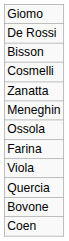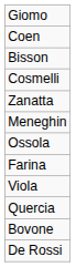row 2 | column 1: De Rossi -> Coen
row 12 | column 1: Coen -> De Rossi
